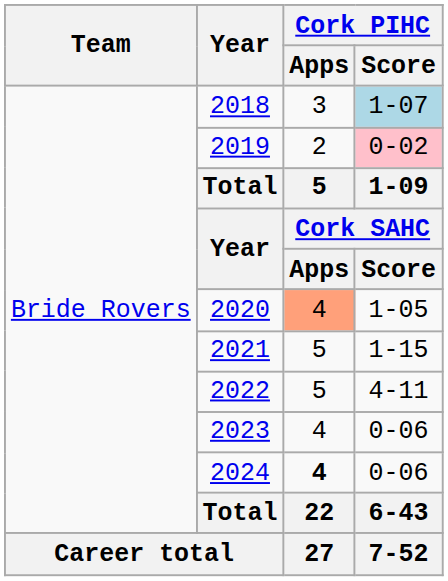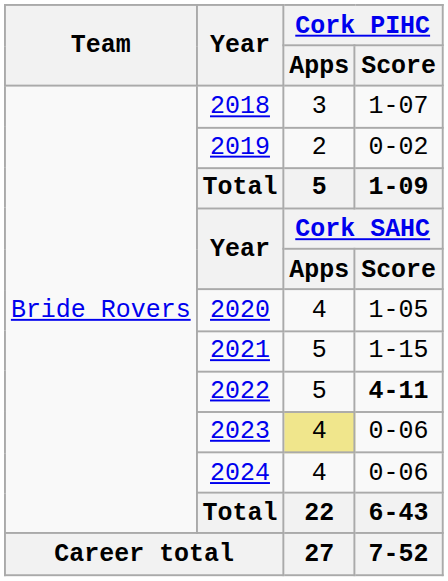2018 | Cork PIHC / Score: lightblue background -> no background
2019 | Cork PIHC / Score: pink background -> no background
2020 | Cork PIHC / Apps: lightsalmon background -> no background
2022 | Cork PIHC / Score: normal -> bold
2023 | Cork PIHC / Apps: no background -> khaki background
2024 | Cork PIHC / Apps: bold -> normal
